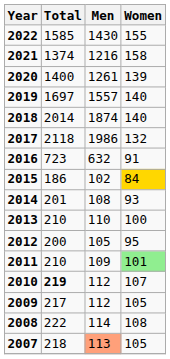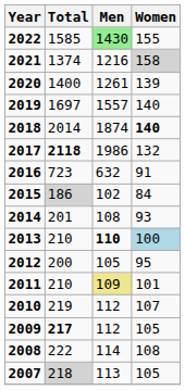2022 | Men: no background -> lightgreen background
2021 | Women: no background -> lightgrey background
2018 | Women: normal -> bold
2017 | Total: normal -> bold
2015 | Total: no background -> lightgrey background
2015 | Women: gold background -> no background
2013 | Men: normal -> bold
2013 | Women: no background -> lightblue background
2011 | Men: no background -> khaki background
2011 | Women: lightgreen background -> no background
2010 | Total: bold -> normal
2009 | Total: normal -> bold
2007 | Total: no background -> lightgrey background
2007 | Men: lightsalmon background -> no background
